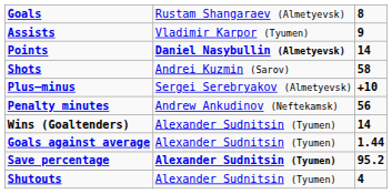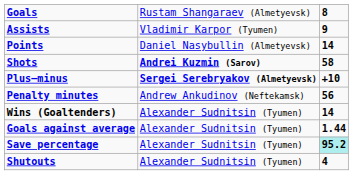Points | column 2: bold -> normal
Shots | column 2: normal -> bold
Plus–minus | column 2: normal -> bold
Save percentage | column 2: bold -> normal
Save percentage | column 3: no background -> paleturquoise background
